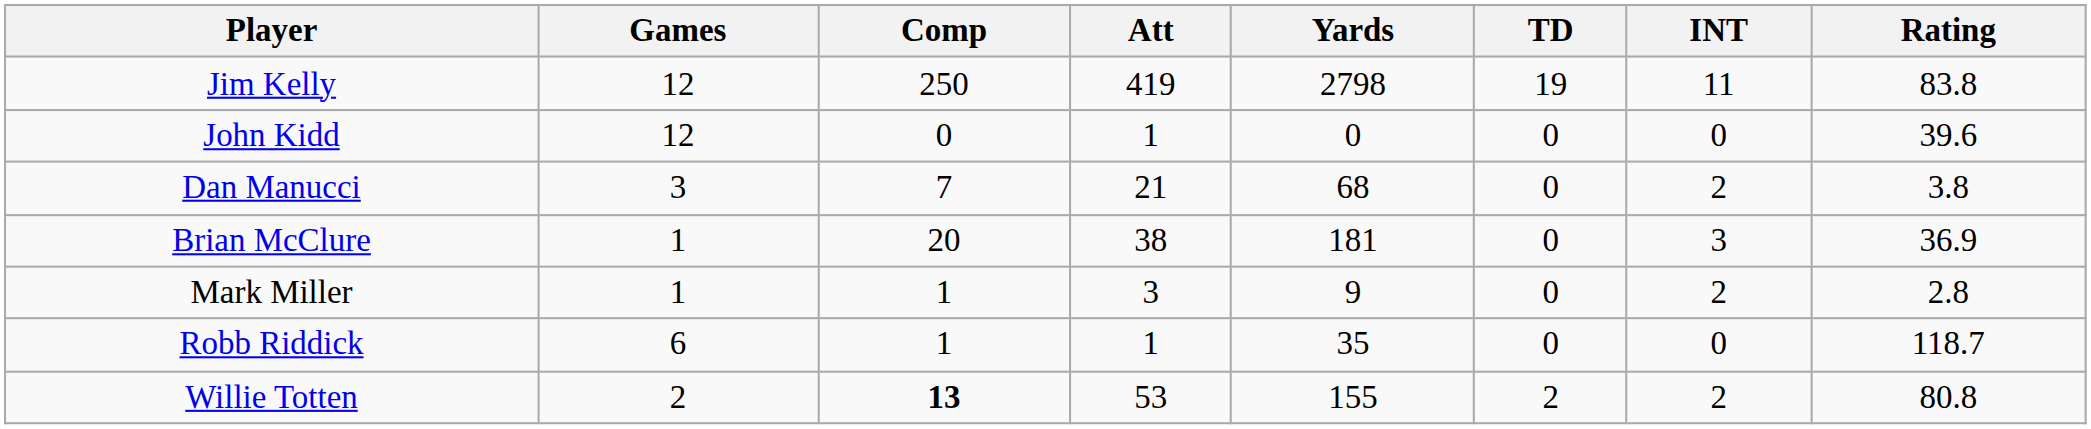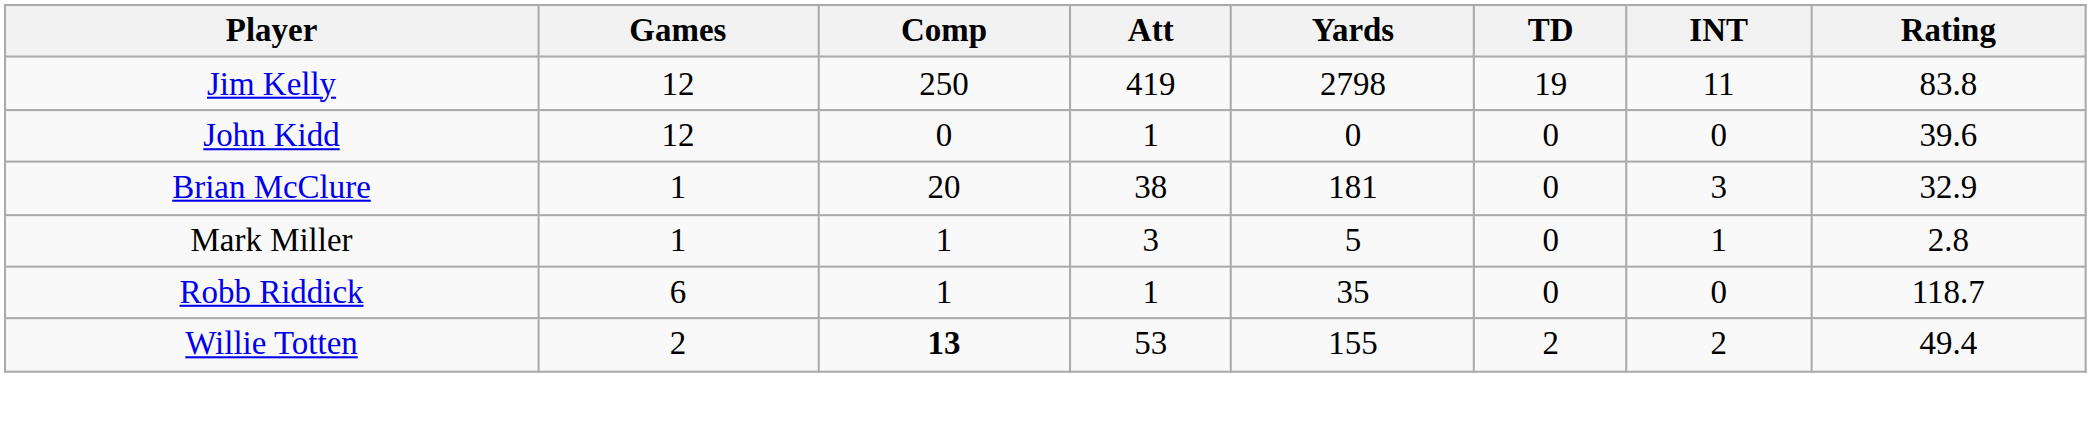- row: Dan Manucci | 3 | 7 | 21 | 68 | 0 | 2 | 3.8
Brian McClure | Rating: 36.9 -> 32.9
Mark Miller | Yards: 9 -> 5
Mark Miller | INT: 2 -> 1
Willie Totten | Rating: 80.8 -> 49.4
